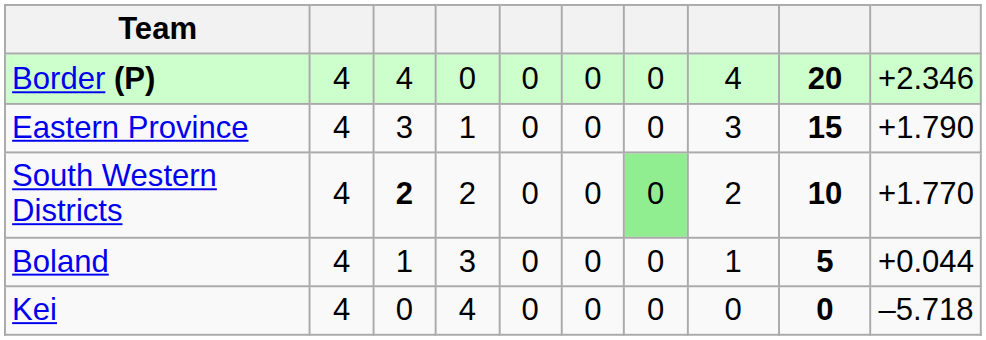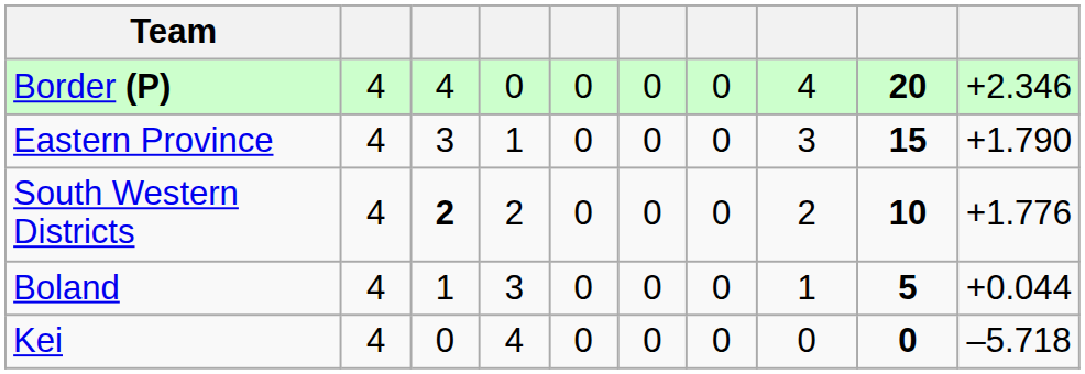South Western Districts | column 7: lightgreen background -> no background
South Western Districts | column 10: +1.770 -> +1.776
